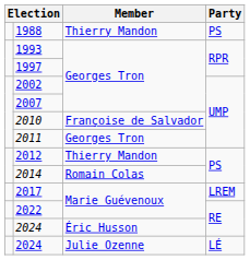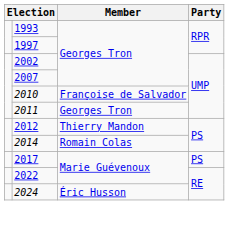- row: 1988 | Thierry Mandon | PS
2017 | Party: LREM -> PS
- row: 2024 | Julie Ozenne | LÉ
